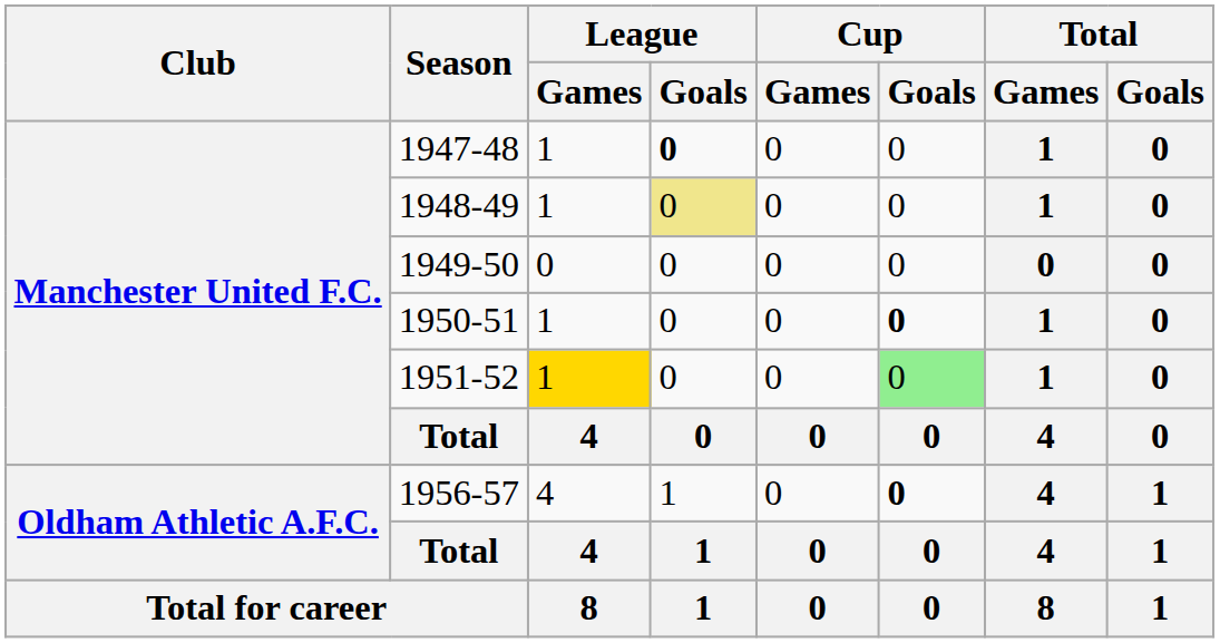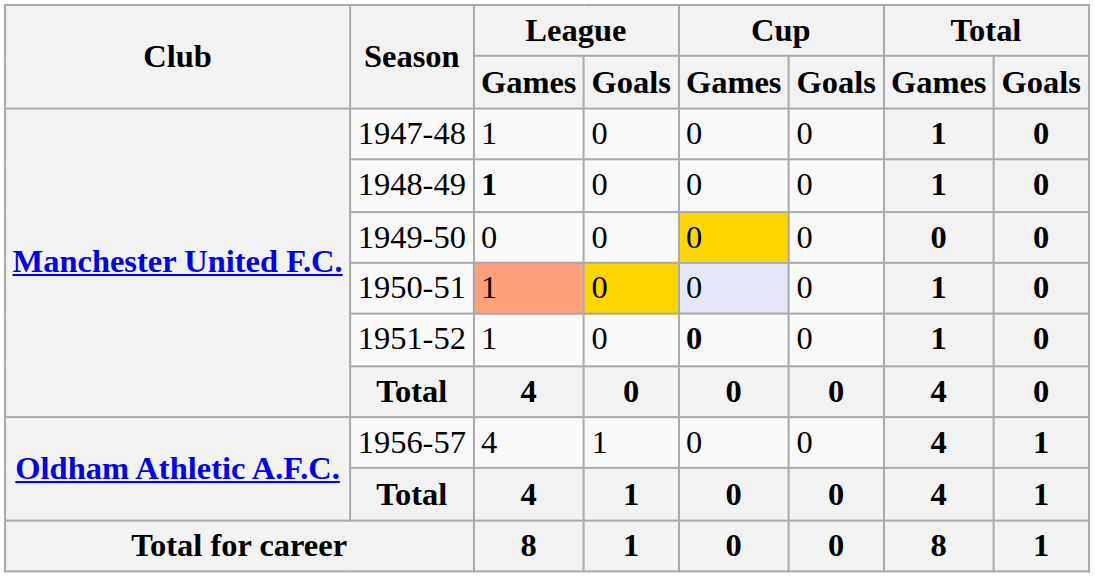1947-48 | League / Goals: bold -> normal
1948-49 | League / Games: normal -> bold
1948-49 | League / Goals: khaki background -> no background
1949-50 | Cup / Games: no background -> gold background
1950-51 | League / Games: no background -> lightsalmon background
1950-51 | League / Goals: no background -> gold background
1950-51 | Cup / Games: no background -> lavender background
1950-51 | Cup / Goals: bold -> normal
1951-52 | League / Games: gold background -> no background
1951-52 | Cup / Games: normal -> bold
1951-52 | Cup / Goals: lightgreen background -> no background
1956-57 | Cup / Goals: bold -> normal
